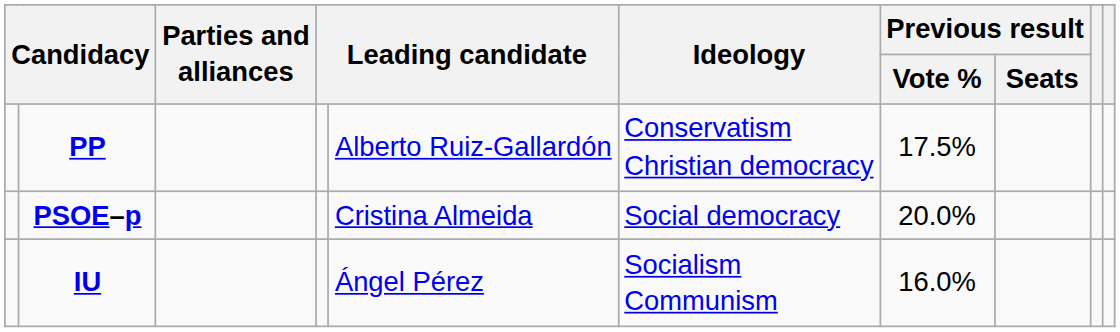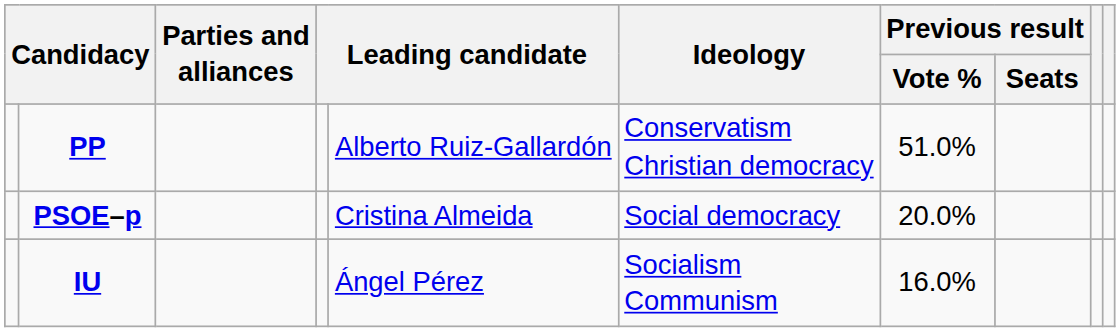PP | Previous result / Vote %: 17.5% -> 51.0%
